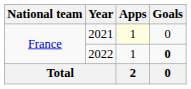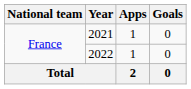2021 | Apps: lightyellow background -> no background
2022 | Goals: bold -> normal
